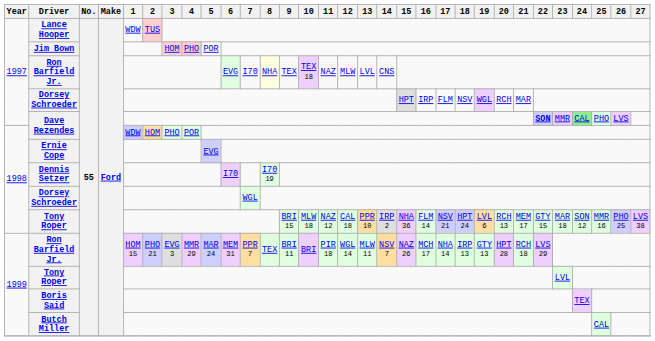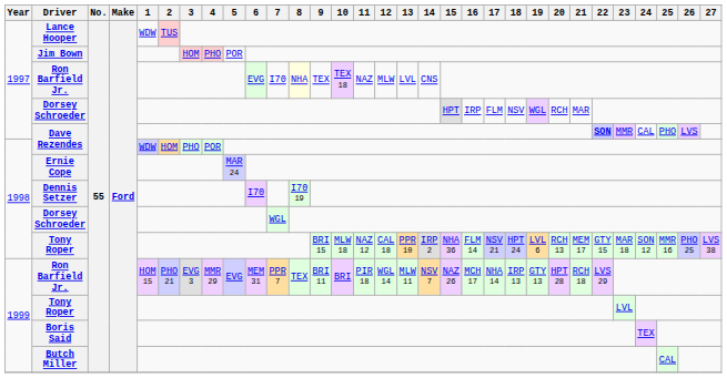1997 / Dave Rezendes | 24: lightgreen background -> no background
Ernie Cope | 5: EVG -> MAR 24
1999 / Ron Barfield Jr. | 5: MAR 24 -> EVG
